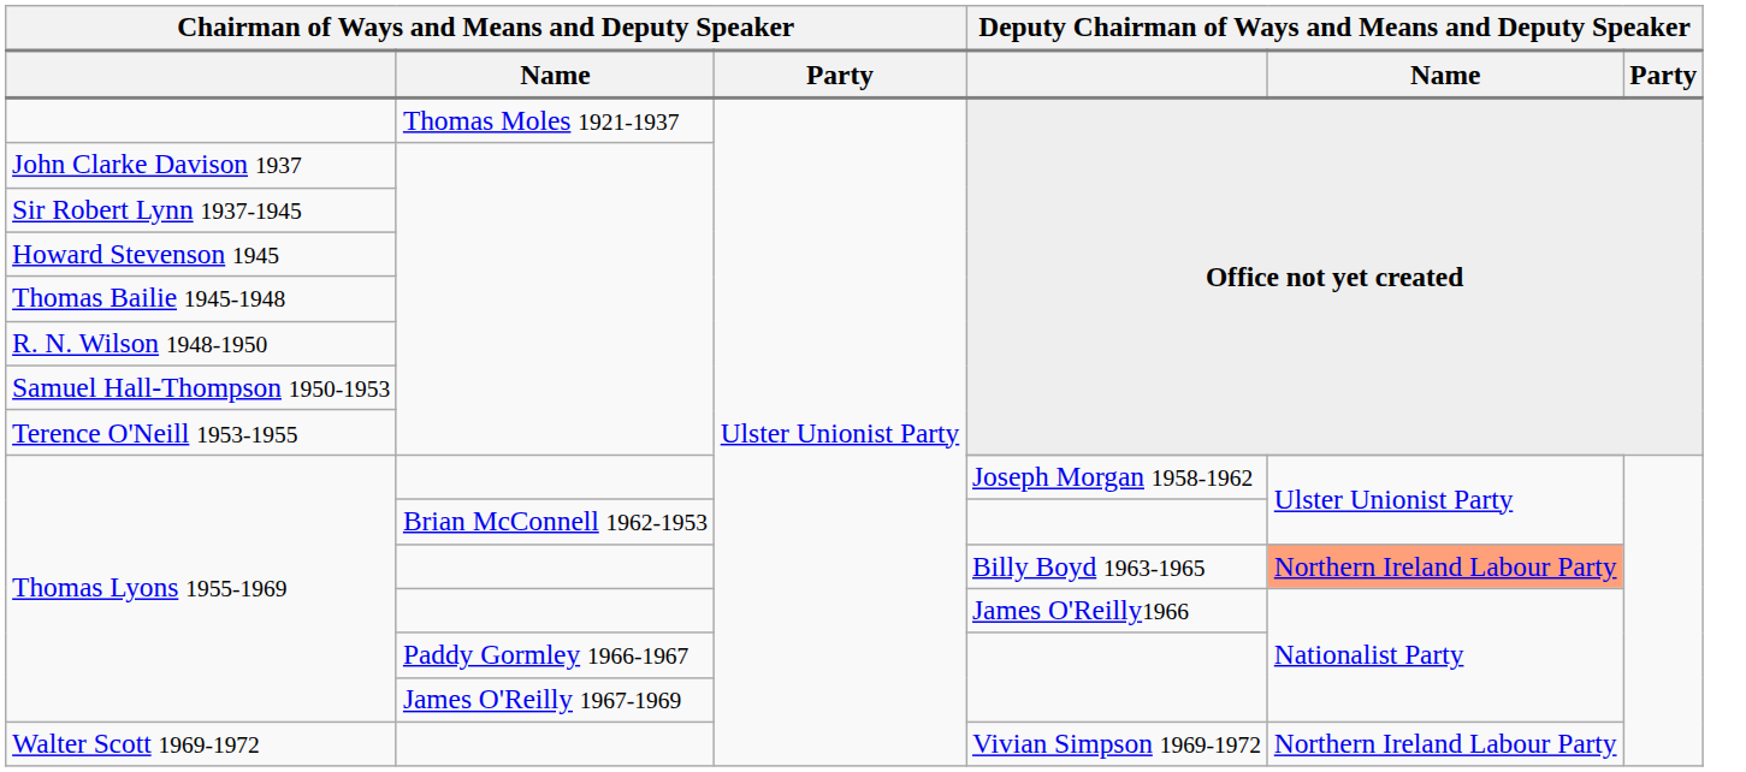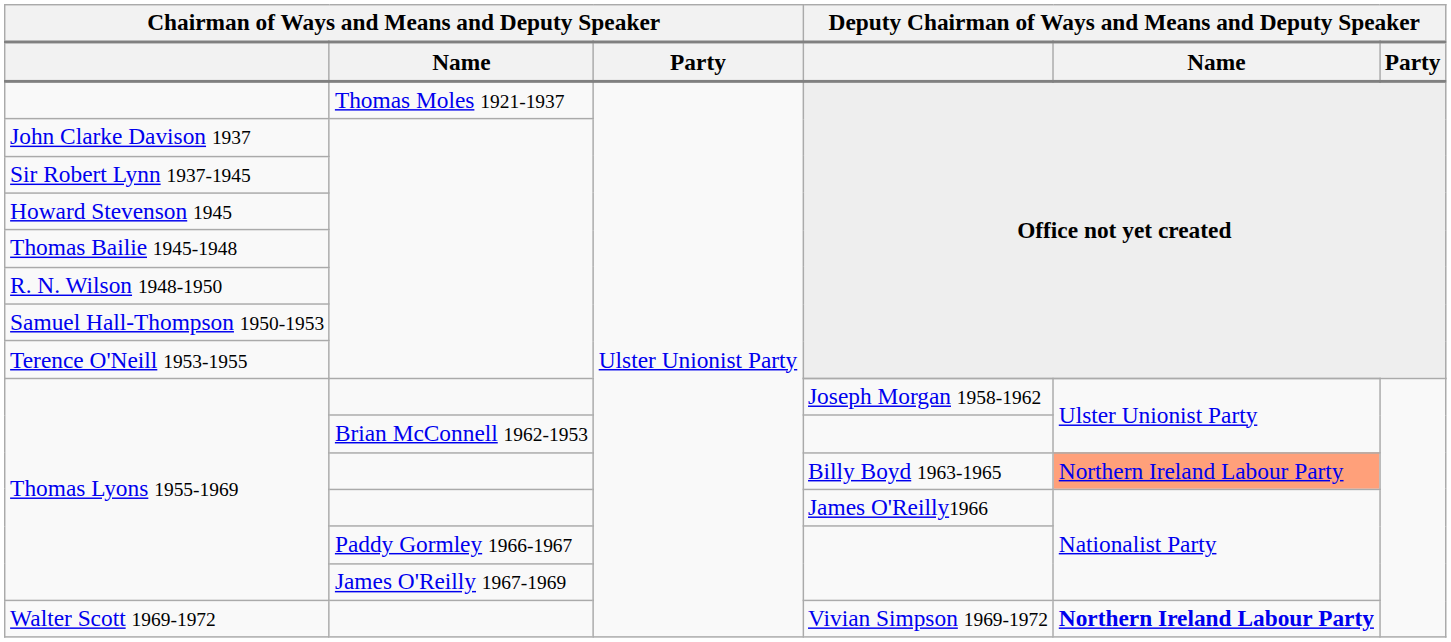Walter Scott 1969-1972 | Deputy Chairman of Ways and Means and Deputy Speaker / Name: normal -> bold
